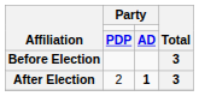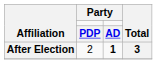- row: Before Election | 3
